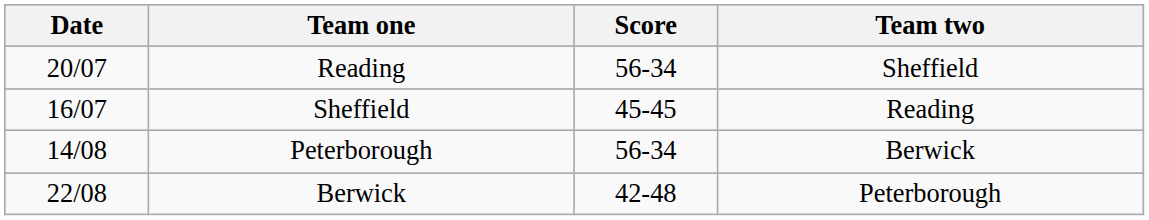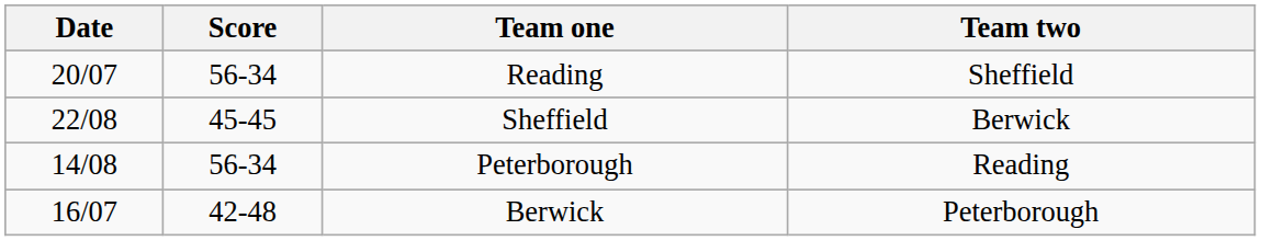columns swapped: Team one <-> Score
row 3 | Date: 16/07 -> 22/08
row 3 | Team two: Reading -> Berwick
row 4 | Team two: Berwick -> Reading
row 5 | Date: 22/08 -> 16/07
